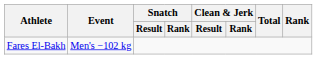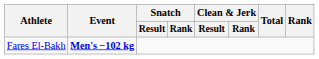Fares El-Bakh | Event: normal -> bold
